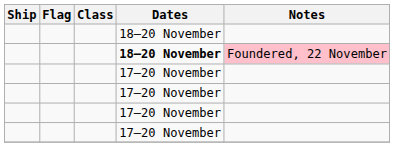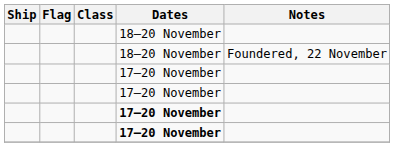row 3 | Dates: bold -> normal
row 3 | Notes: pink background -> no background
row 6 | Dates: normal -> bold
row 7 | Dates: normal -> bold
